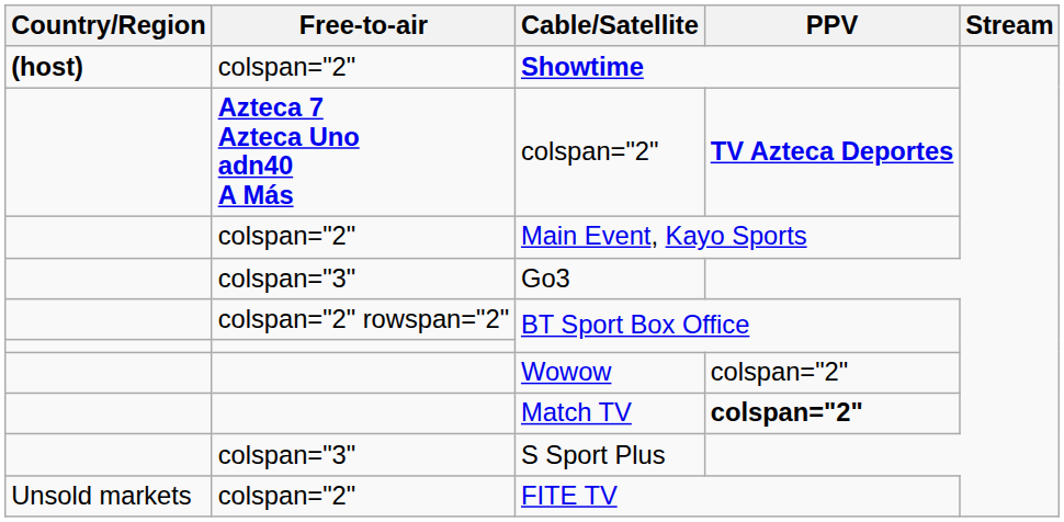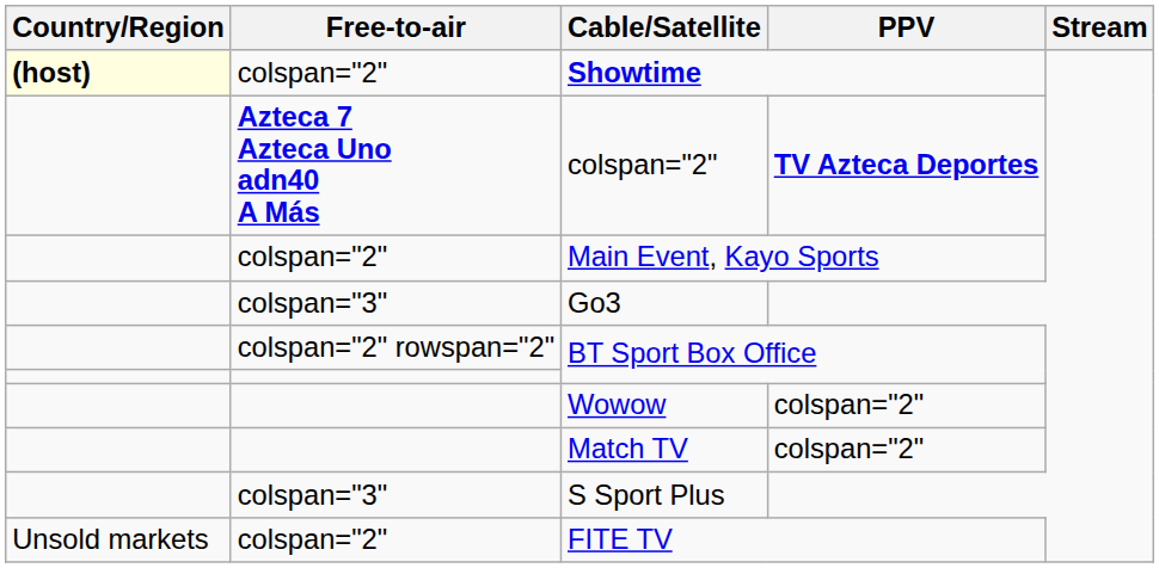Showtime | Country/Region: no background -> lightyellow background
Match TV | PPV: bold -> normal
